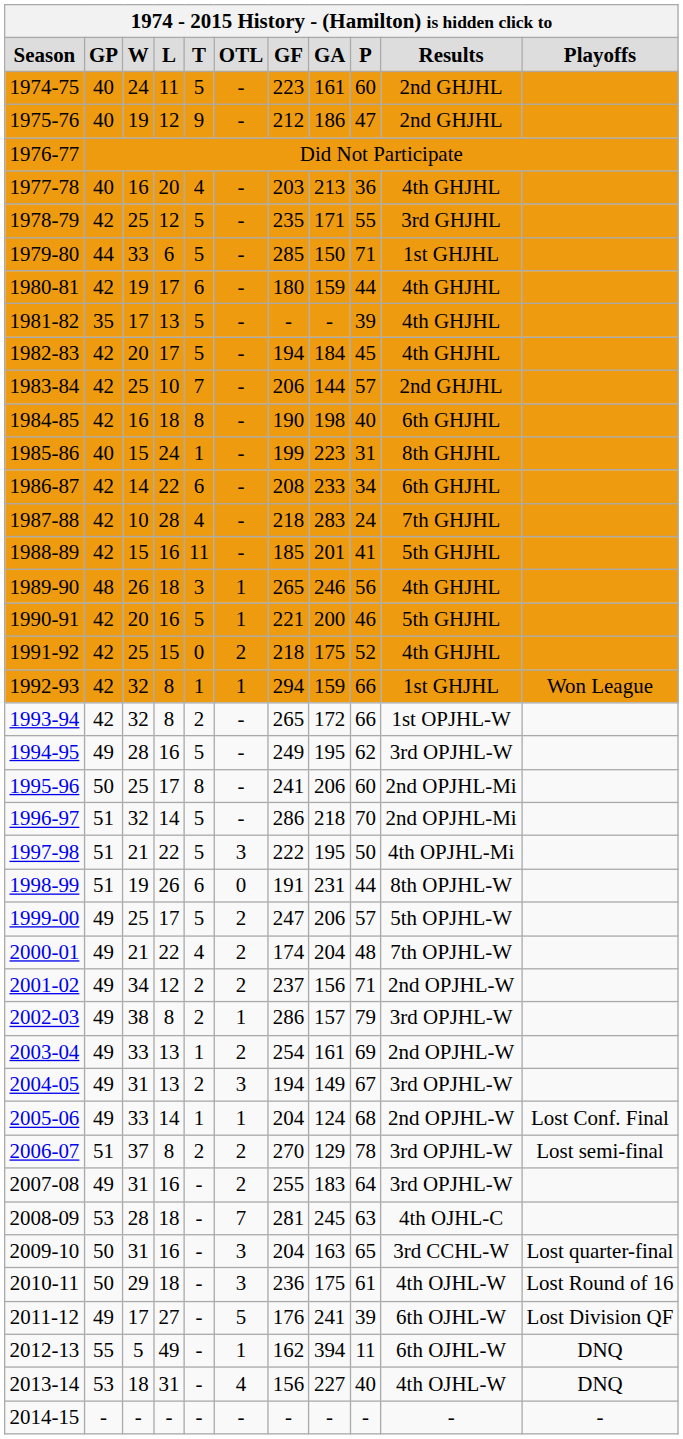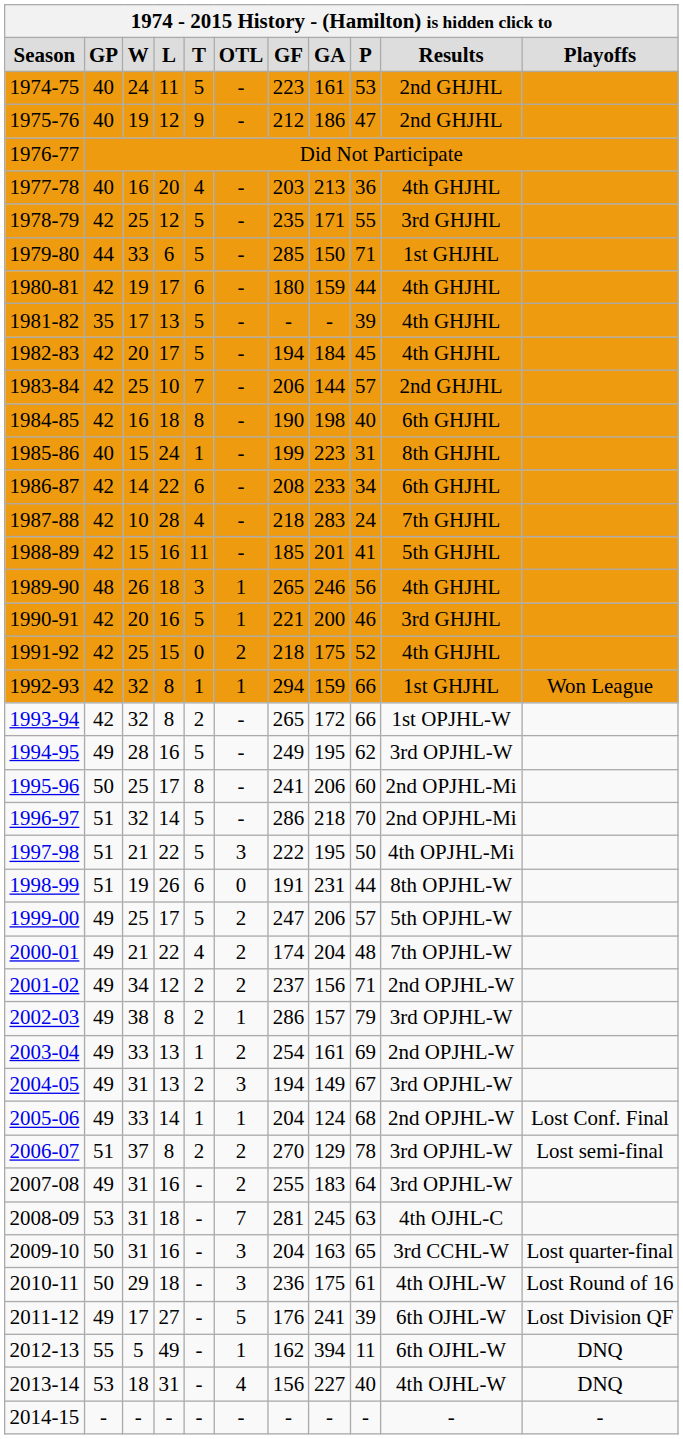1974-75 | P: 60 -> 53
1990-91 | Results: 5th GHJHL -> 3rd GHJHL
2008-09 | W: 28 -> 31
